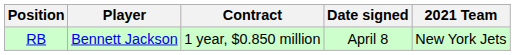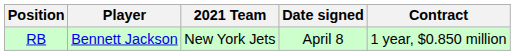columns swapped: 2021 Team <-> Contract
